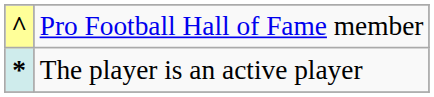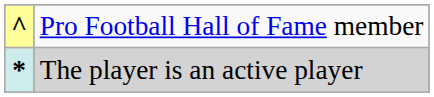* | column 2: no background -> lightgrey background
